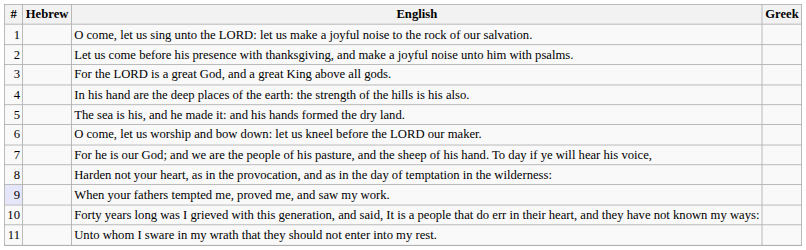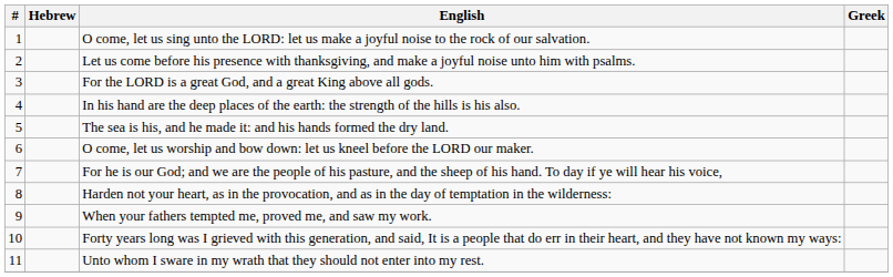When your fathers tempted me, proved me, and saw my work. | #: lavender background -> no background
